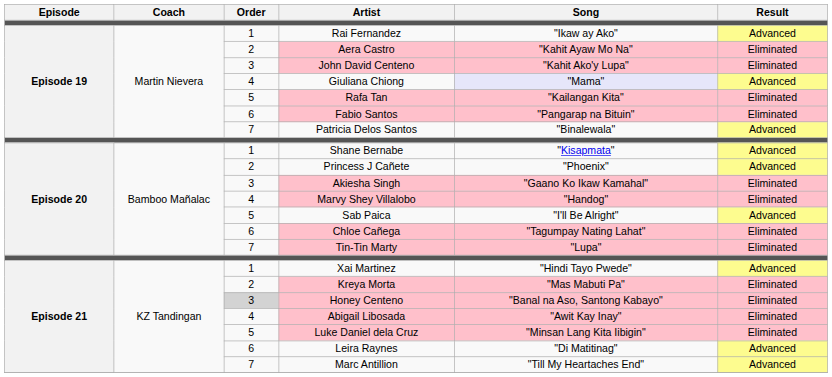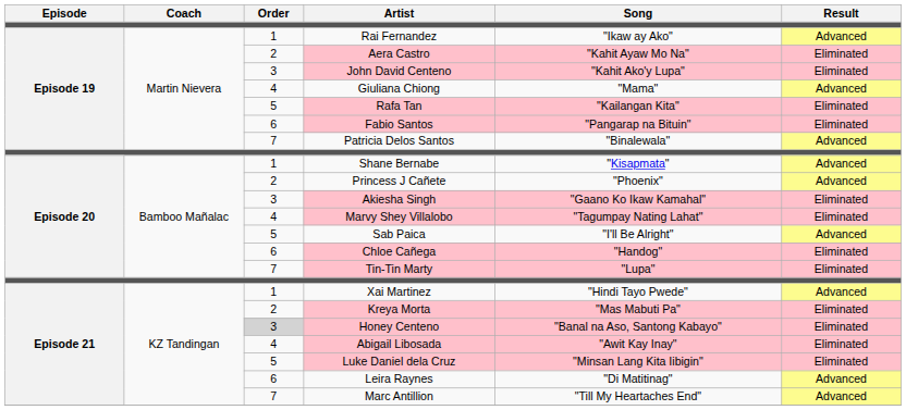Giuliana Chiong | Song: lavender background -> no background
Marvy Shey Villalobo | Song: "Handog" -> "Tagumpay Nating Lahat"
Chloe Cañega | Song: "Tagumpay Nating Lahat" -> "Handog"
